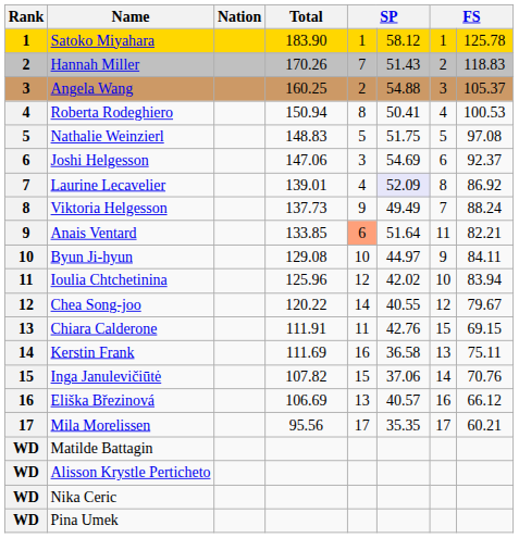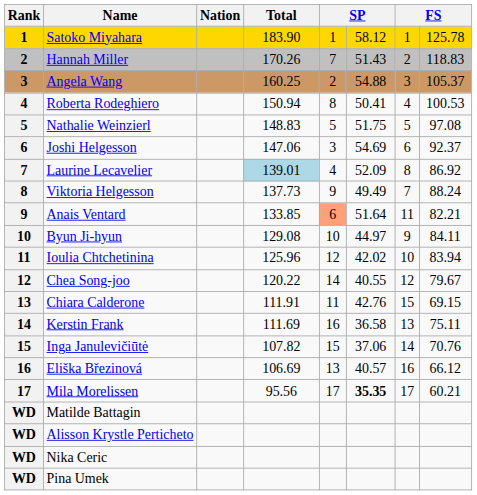Laurine Lecavelier | Total: no background -> lightblue background
Laurine Lecavelier | column 6: lavender background -> no background
Mila Morelissen | column 6: normal -> bold
